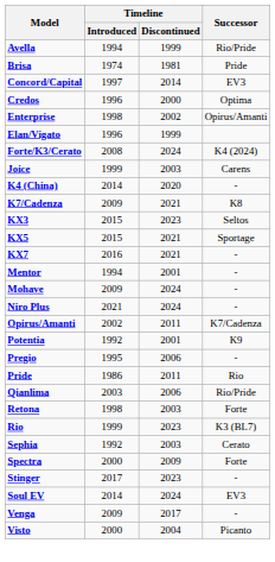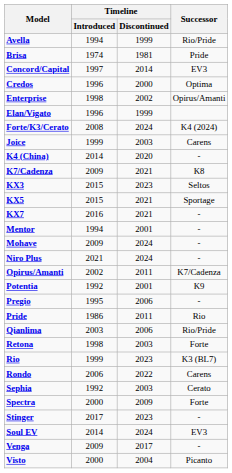+ row: Rondo | 2006 | 2022 | Carens
